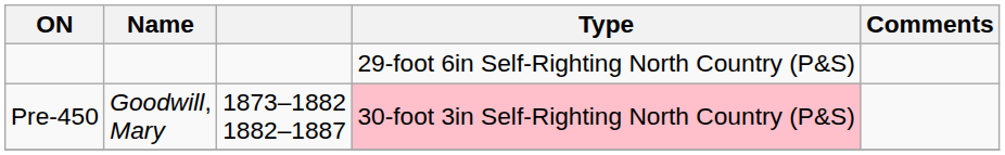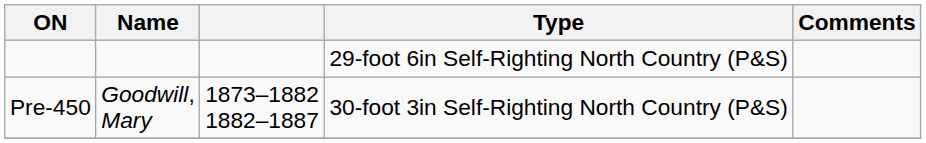Pre-450 | Type: pink background -> no background
